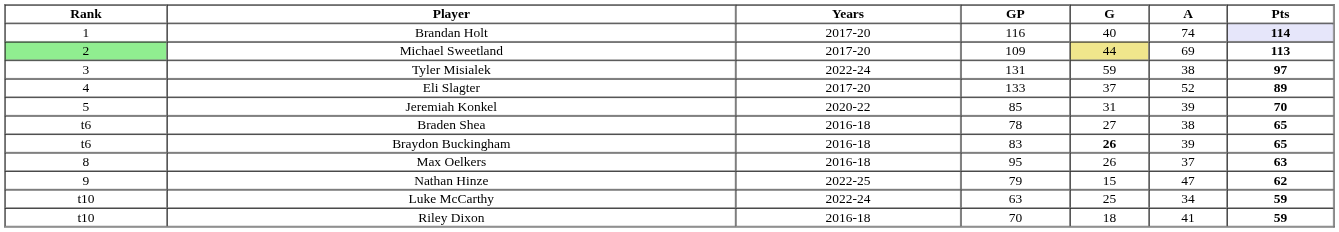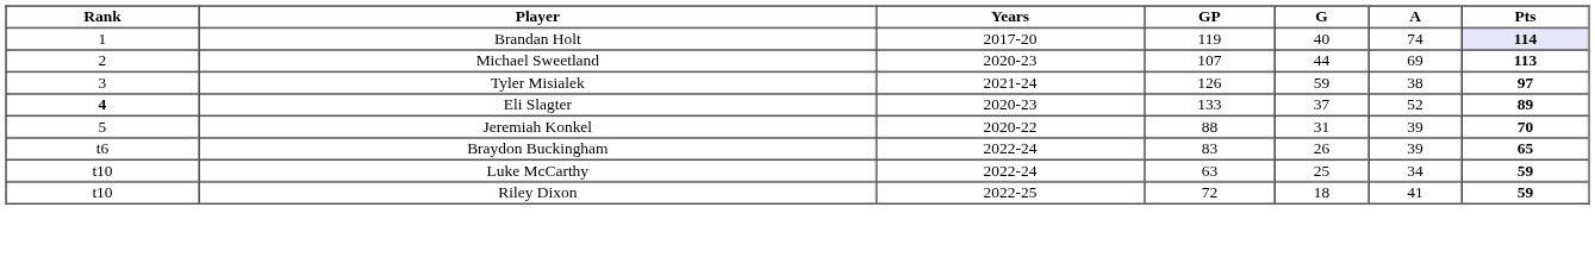Brandan Holt | GP: 116 -> 119
Michael Sweetland | Rank: lightgreen background -> no background
Michael Sweetland | Years: 2017-20 -> 2020-23
Michael Sweetland | GP: 109 -> 107
Michael Sweetland | G: khaki background -> no background
Tyler Misialek | Years: 2022-24 -> 2021-24
Tyler Misialek | GP: 131 -> 126
Eli Slagter | Rank: normal -> bold
Eli Slagter | Years: 2017-20 -> 2020-23
Jeremiah Konkel | GP: 85 -> 88
- row: t6 | Braden Shea | 2016-18 | 78 | 27 | 38 | 65
Braydon Buckingham | Years: 2016-18 -> 2022-24
Braydon Buckingham | G: bold -> normal
- row: 8 | Max Oelkers | 2016-18 | 95 | 26 | 37 | 63
- row: 9 | Nathan Hinze | 2022-25 | 79 | 15 | 47 | 62
Riley Dixon | Years: 2016-18 -> 2022-25
Riley Dixon | GP: 70 -> 72
